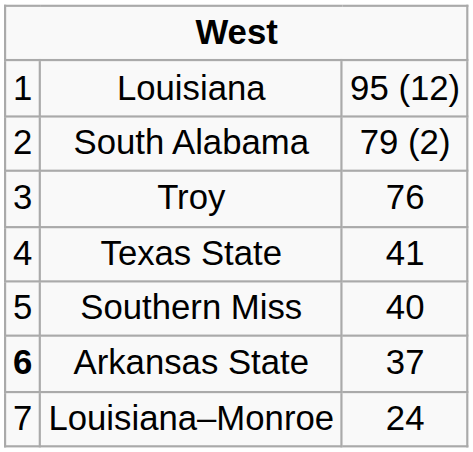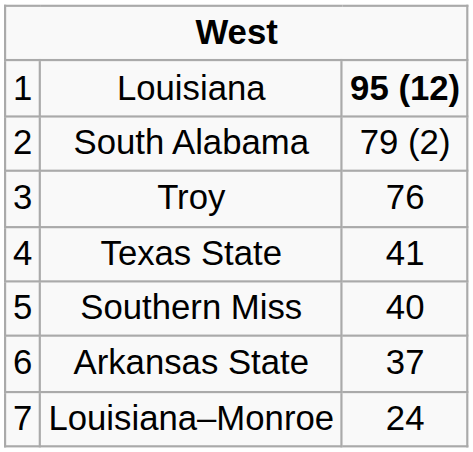Louisiana | column 3: normal -> bold
Arkansas State | column 1: bold -> normal
